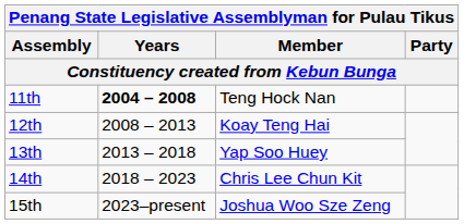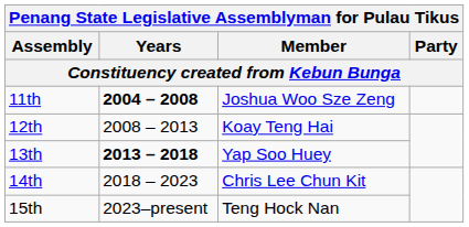11th | Member: Teng Hock Nan -> Joshua Woo Sze Zeng
13th | Years: normal -> bold
15th | Member: Joshua Woo Sze Zeng -> Teng Hock Nan
